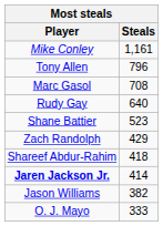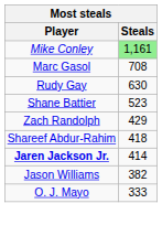Mike Conley | Steals: no background -> lightgreen background
- row: Tony Allen | 796
Rudy Gay | Steals: 640 -> 630
